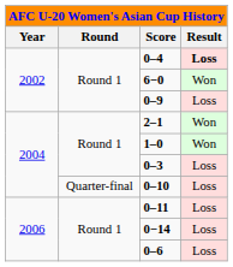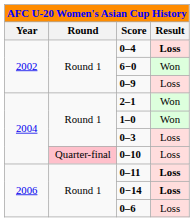0–10 | Round: no background -> pink background
0–11 | Result: normal -> bold
0−14 | Result: normal -> bold
